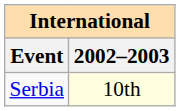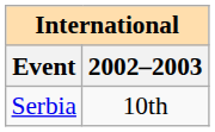Serbia | 2002–2003: lightyellow background -> no background
